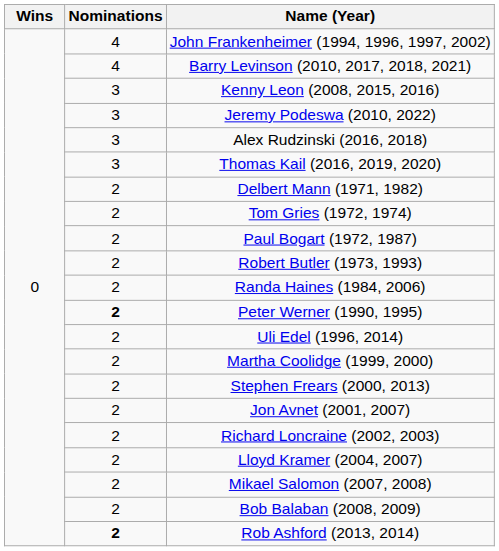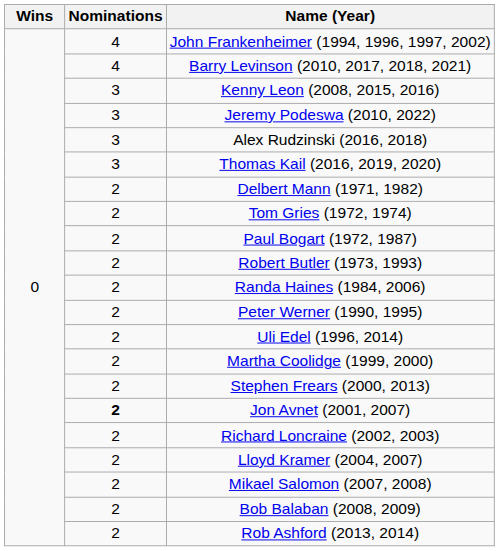Peter Werner (1990, 1995) | Nominations: bold -> normal
Jon Avnet (2001, 2007) | Nominations: normal -> bold
Rob Ashford (2013, 2014) | Nominations: bold -> normal
